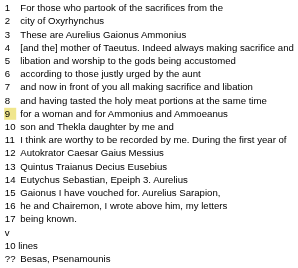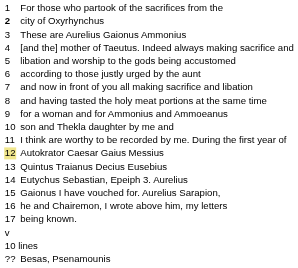city of Oxyrhynchus | column 1: normal -> bold
for a woman and for Ammonius and Ammoeanus | column 1: khaki background -> no background
Autokrator Caesar Gaius Messius | column 1: no background -> khaki background
